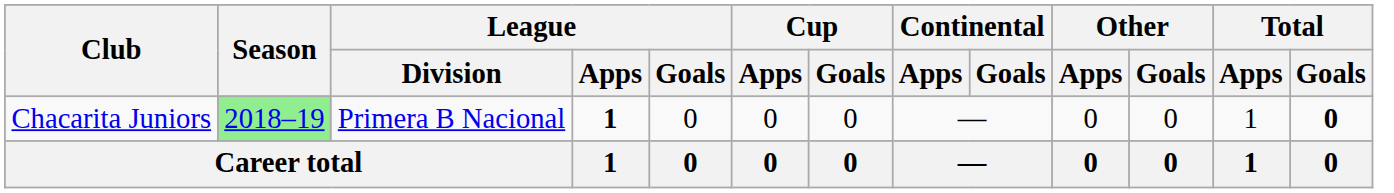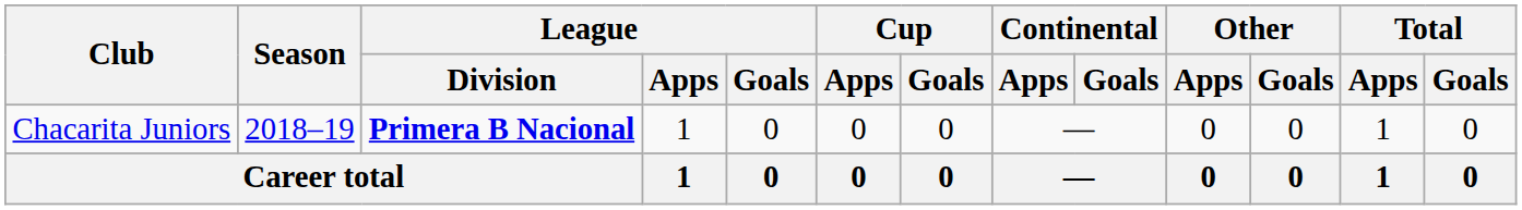Chacarita Juniors | Season: lightgreen background -> no background
Chacarita Juniors | League / Division: normal -> bold
Chacarita Juniors | League / Apps: bold -> normal
Chacarita Juniors | Total / Goals: bold -> normal
